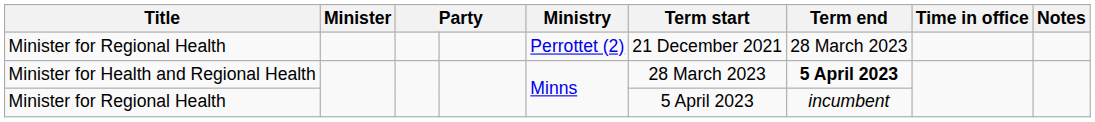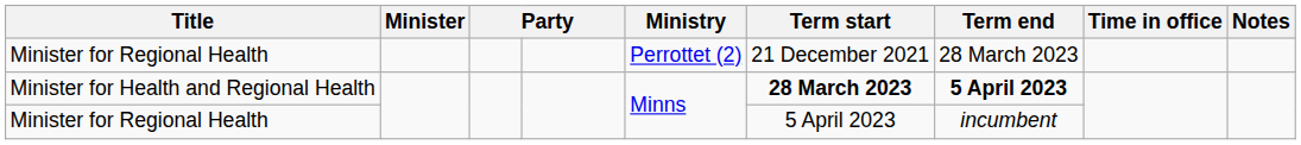Minister for Health and Regional Health | Term start: normal -> bold
